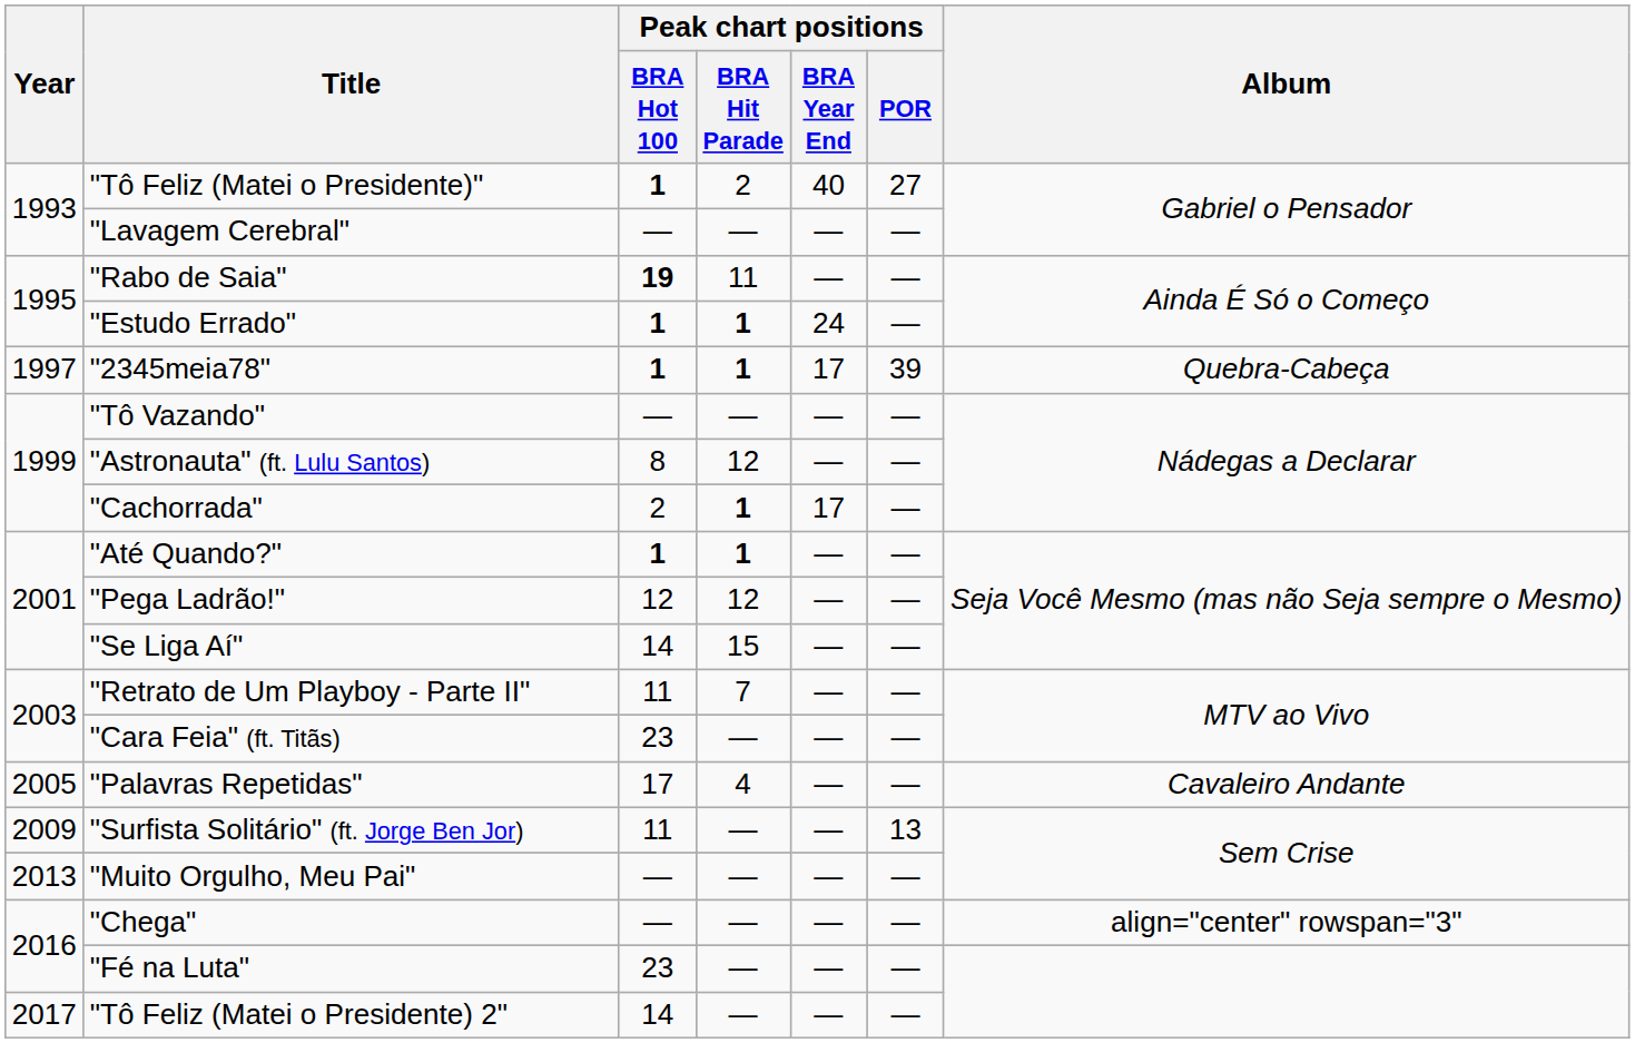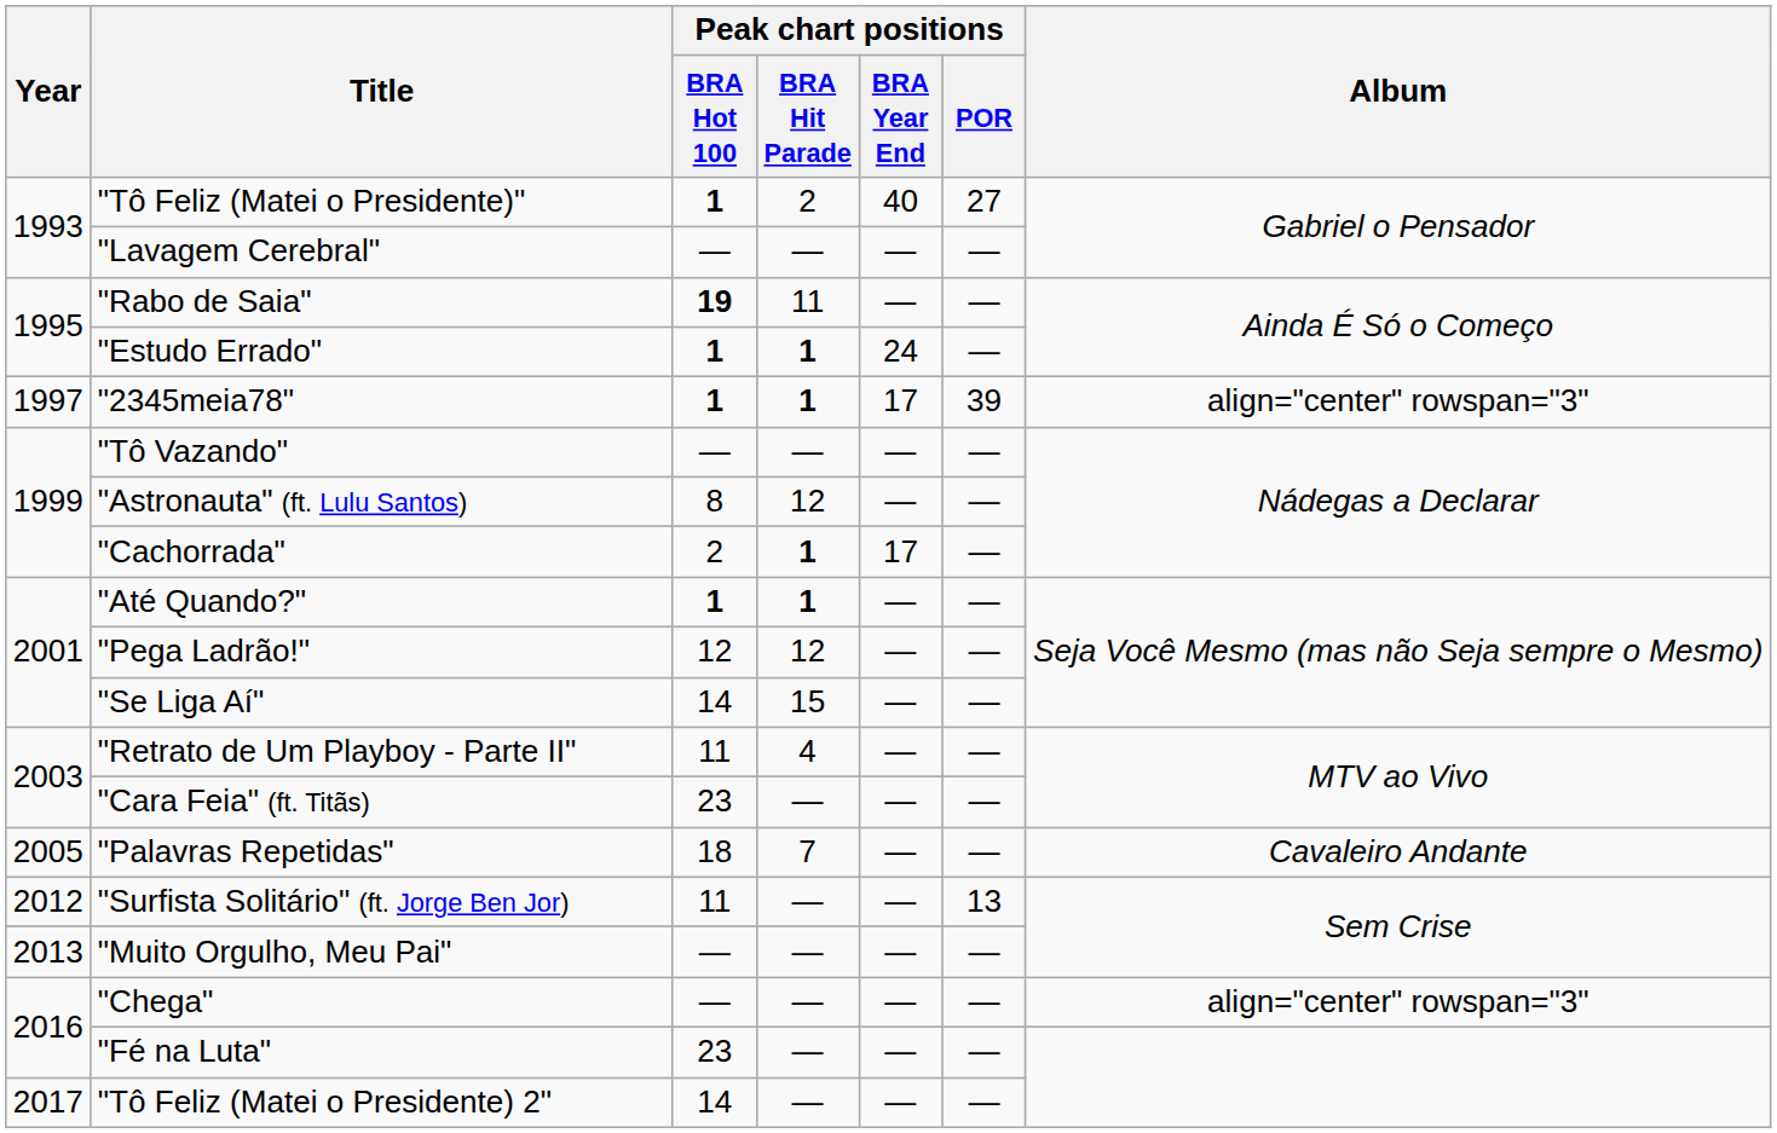"2345meia78" | Album: Quebra-Cabeça -> align="center" rowspan="3"
"Retrato de Um Playboy - Parte II" | Peak chart positions / BRA Hit Parade: 7 -> 4
"Palavras Repetidas" | Peak chart positions / BRA Hot 100: 17 -> 18
"Palavras Repetidas" | Peak chart positions / BRA Hit Parade: 4 -> 7
"Surfista Solitário" (ft. Jorge Ben Jor) | Year: 2009 -> 2012
